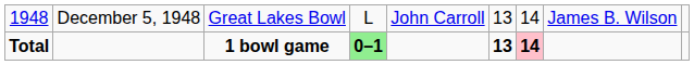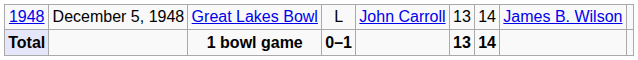row 2 | column 1: no background -> lavender background
row 2 | column 4: lightgreen background -> no background
row 2 | column 7: pink background -> no background
